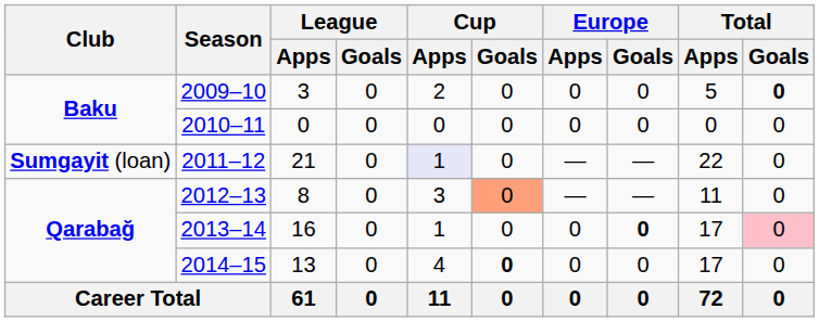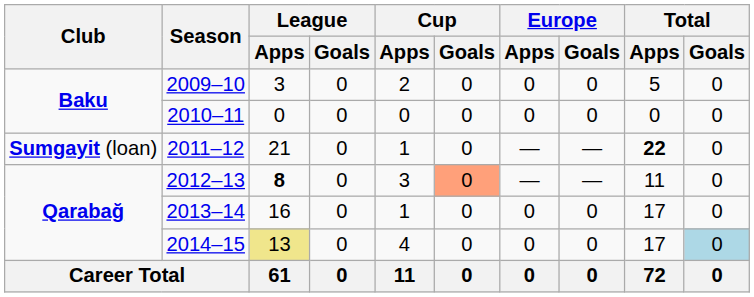2009–10 | Total / Goals: bold -> normal
2011–12 | Cup / Apps: lavender background -> no background
2011–12 | Total / Apps: normal -> bold
2012–13 | League / Apps: normal -> bold
2013–14 | Europe / Goals: bold -> normal
2013–14 | Total / Goals: pink background -> no background
2014–15 | League / Apps: no background -> khaki background
2014–15 | Cup / Goals: bold -> normal
2014–15 | Total / Goals: no background -> lightblue background
